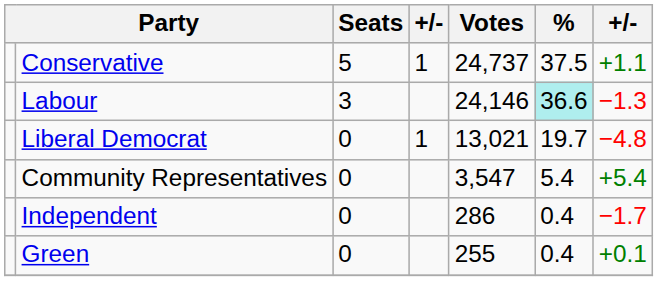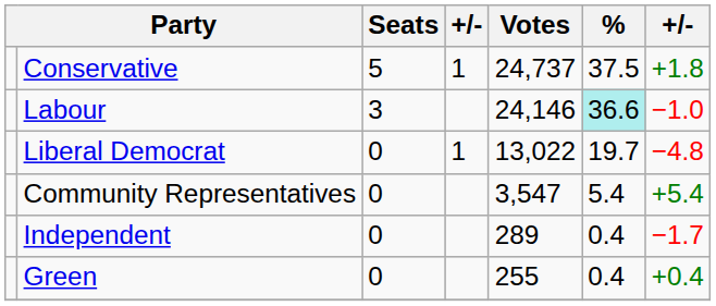Conservative | column 7: +1.1 -> +1.8
Labour | column 7: −1.3 -> −1.0
Liberal Democrat | Votes: 13,021 -> 13,022
Independent | Votes: 286 -> 289
Green | column 7: +0.1 -> +0.4
